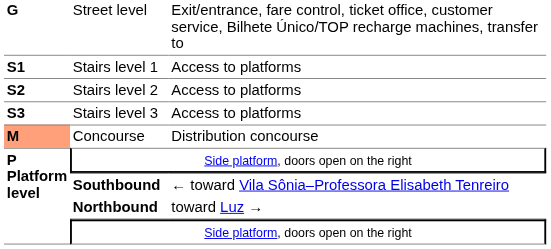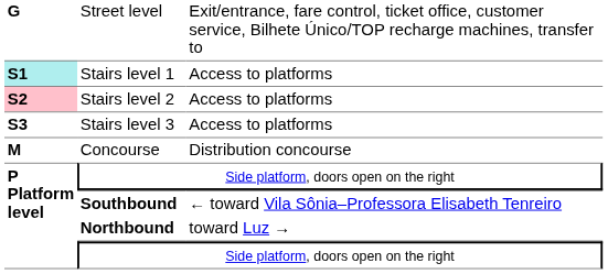Stairs level 1 | column 1: no background -> paleturquoise background
Stairs level 2 | column 1: no background -> pink background
Concourse | column 1: lightsalmon background -> no background
